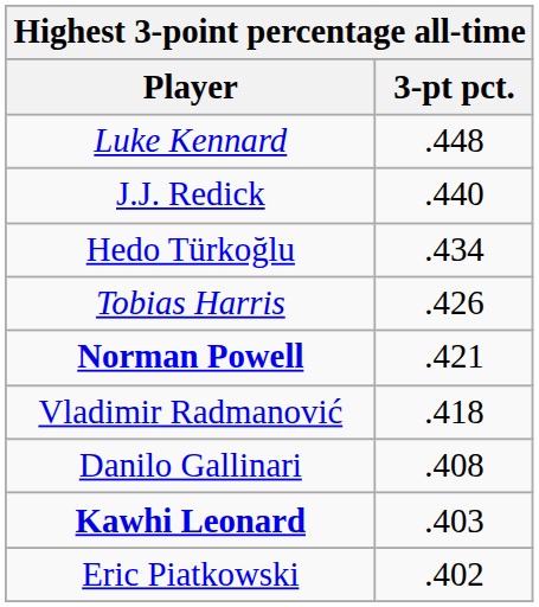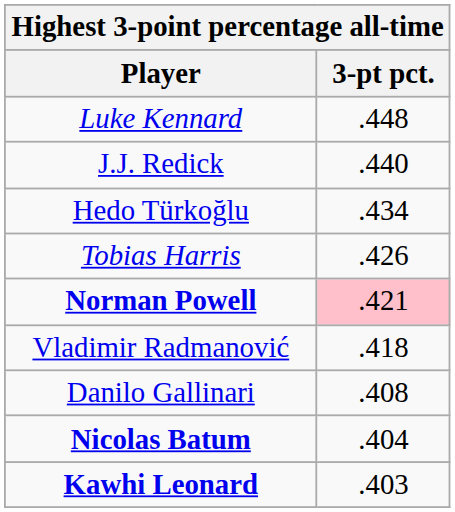Norman Powell | 3-pt pct.: no background -> pink background
+ row: Nicolas Batum | .404
- row: Eric Piatkowski | .402
